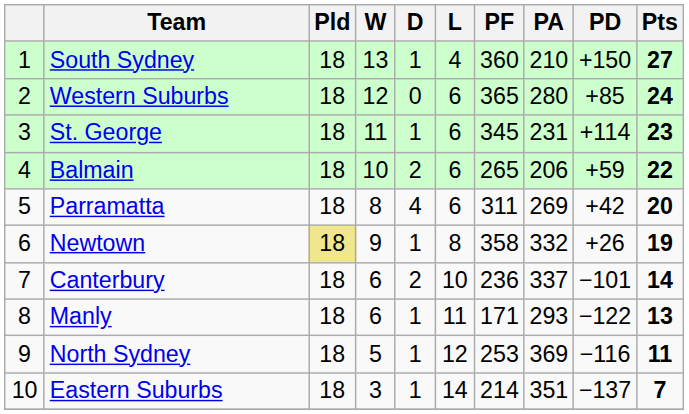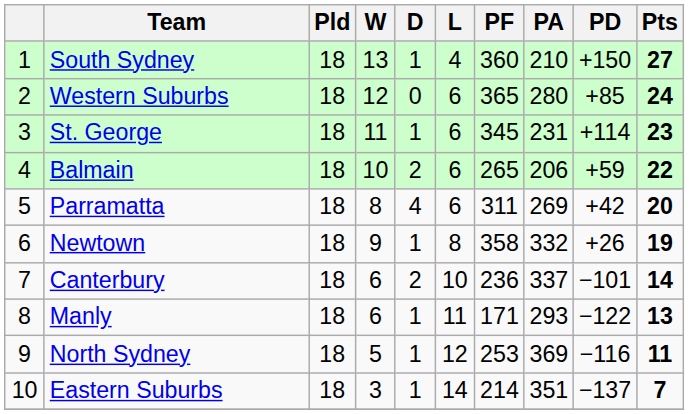Newtown | Pld: khaki background -> no background
